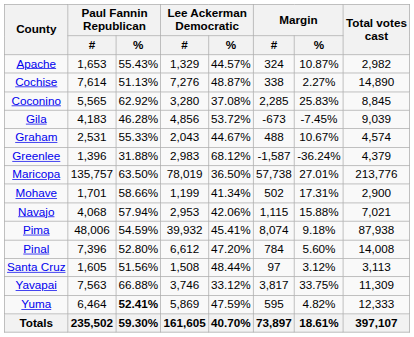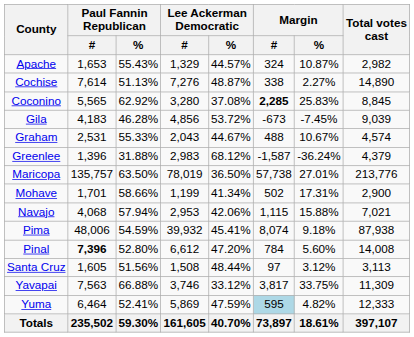Coconino | Margin / #: normal -> bold
Pinal | Paul Fannin Republican / #: normal -> bold
Yuma | Paul Fannin Republican / %: bold -> normal
Yuma | Margin / #: no background -> lightblue background
